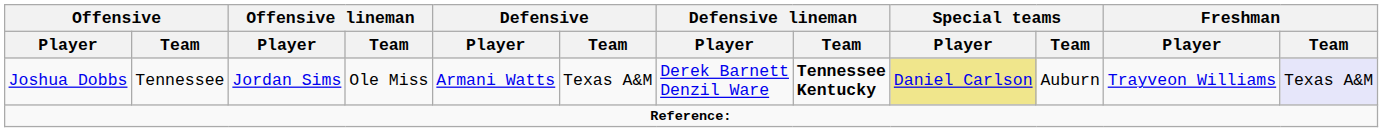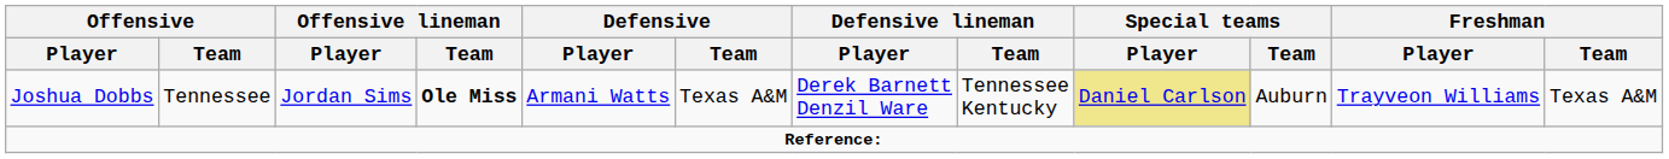Joshua Dobbs | Offensive lineman / Team: normal -> bold
Joshua Dobbs | Defensive lineman / Team: bold -> normal
Joshua Dobbs | Freshman / Team: lavender background -> no background
